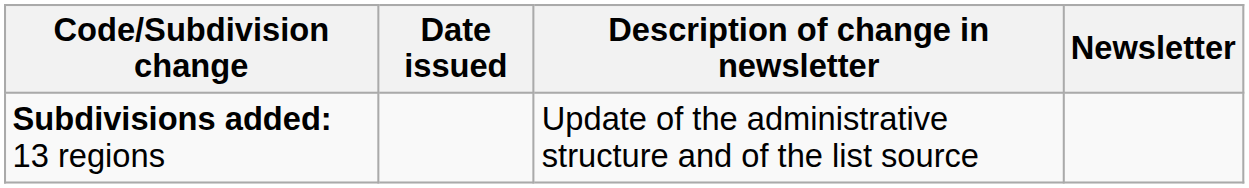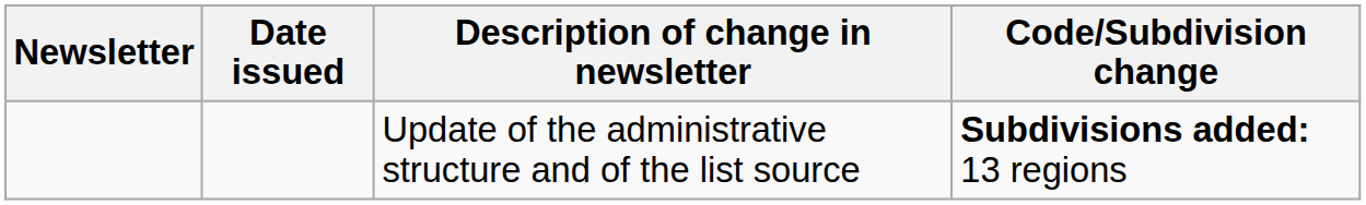columns swapped: Newsletter <-> Code/Subdivision change
